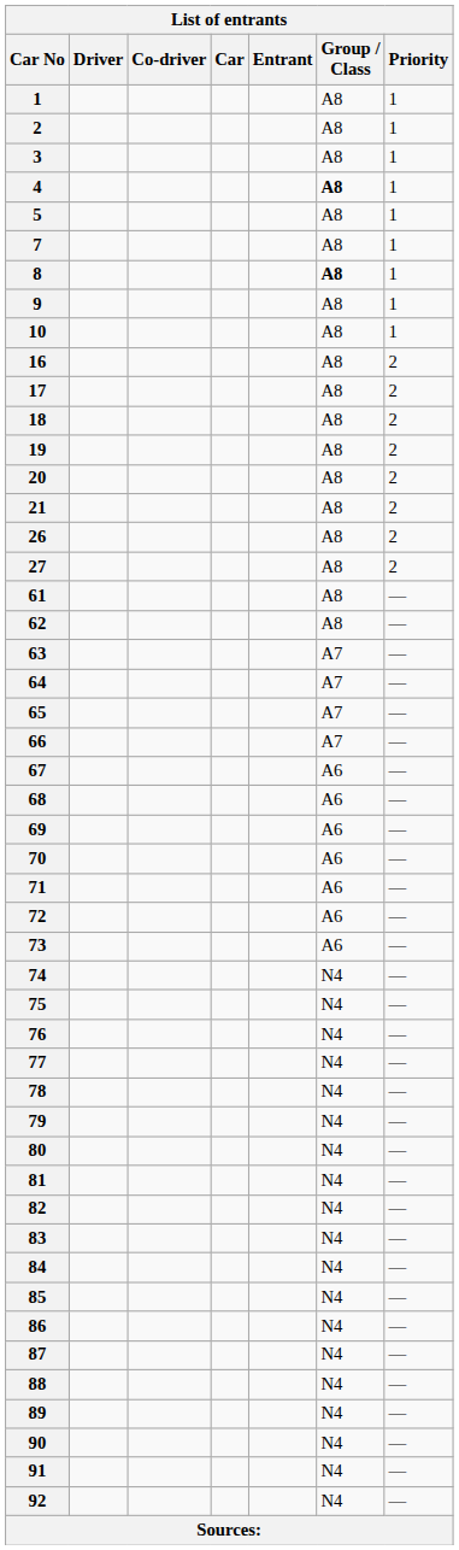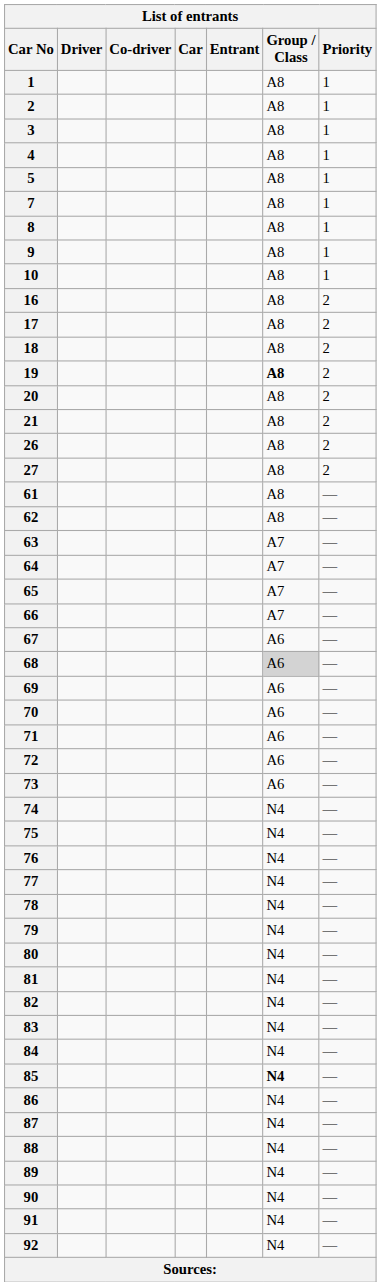4 | List of entrants / Group / Class: bold -> normal
8 | List of entrants / Group / Class: bold -> normal
19 | List of entrants / Group / Class: normal -> bold
68 | List of entrants / Group / Class: no background -> lightgrey background
85 | List of entrants / Group / Class: normal -> bold
